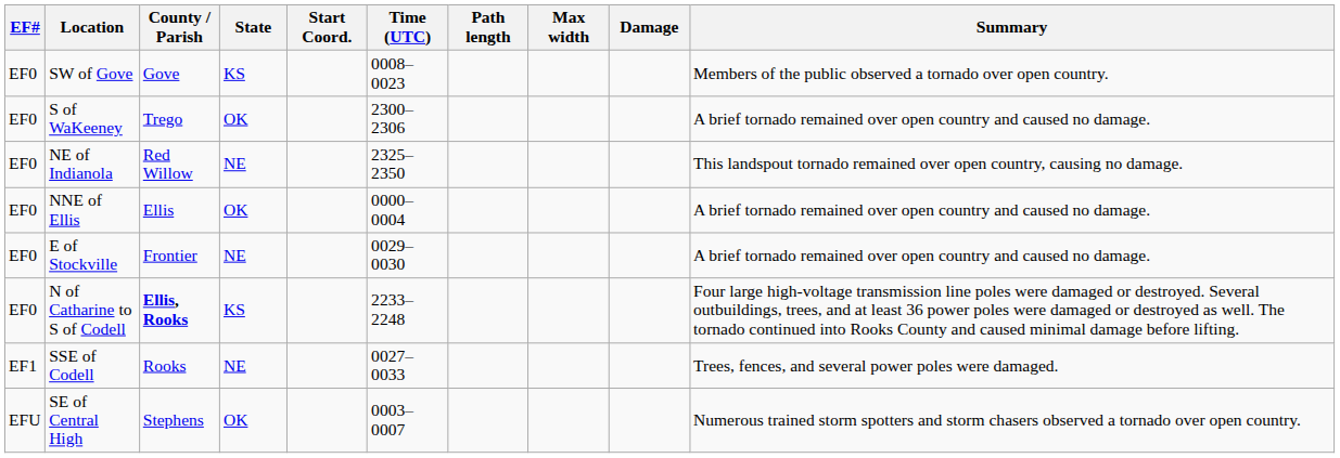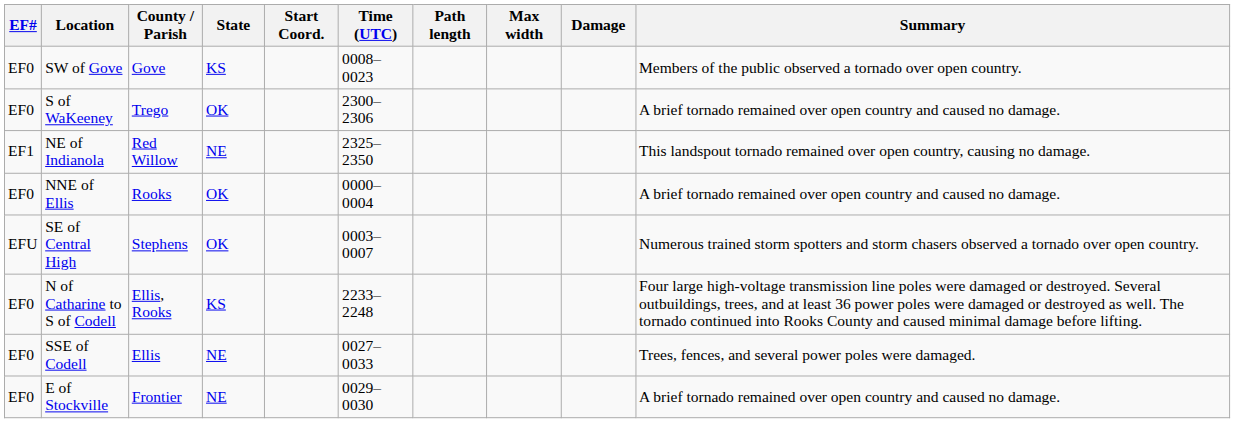NE of Indianola | EF#: EF0 -> EF1
NNE of Ellis | County / Parish: Ellis -> Rooks
rows swapped: SE of Central High <-> E of Stockville
N of Catharine to S of Codell | County / Parish: bold -> normal
SSE of Codell | EF#: EF1 -> EF0
SSE of Codell | County / Parish: Rooks -> Ellis
